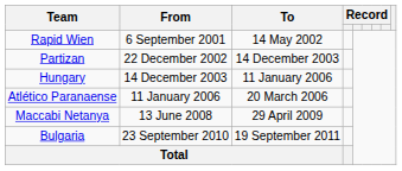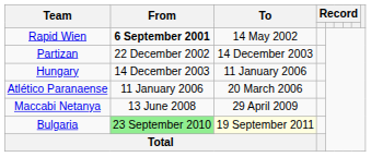Rapid Wien | From: normal -> bold
Bulgaria | From: no background -> lightgreen background
Bulgaria | To: no background -> lightyellow background
